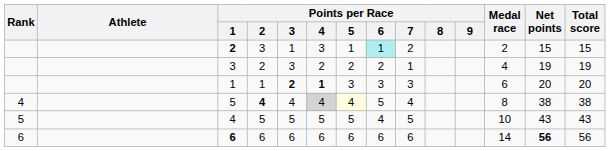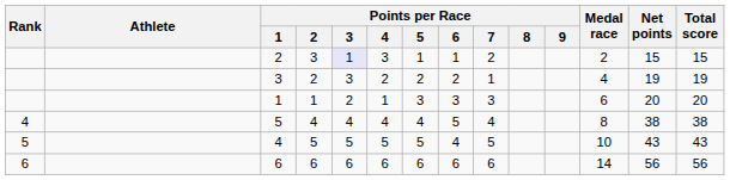row 3 | Points per Race / 1: bold -> normal
row 3 | Points per Race / 3: no background -> lavender background
row 3 | Points per Race / 6: paleturquoise background -> no background
row 5 | Points per Race / 3: bold -> normal
row 5 | Points per Race / 4: bold -> normal
row 6 | Points per Race / 2: bold -> normal
row 6 | Points per Race / 4: lightgrey background -> no background
row 6 | Points per Race / 5: lightyellow background -> no background
row 8 | Points per Race / 1: bold -> normal
row 8 | Net points: bold -> normal
